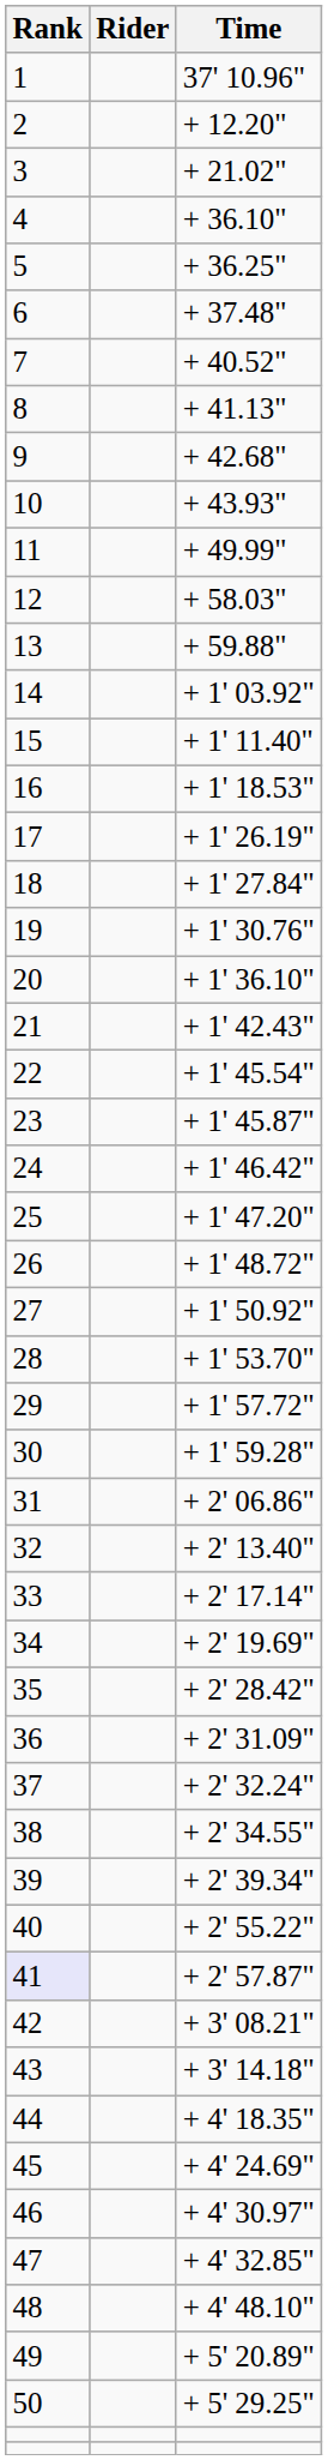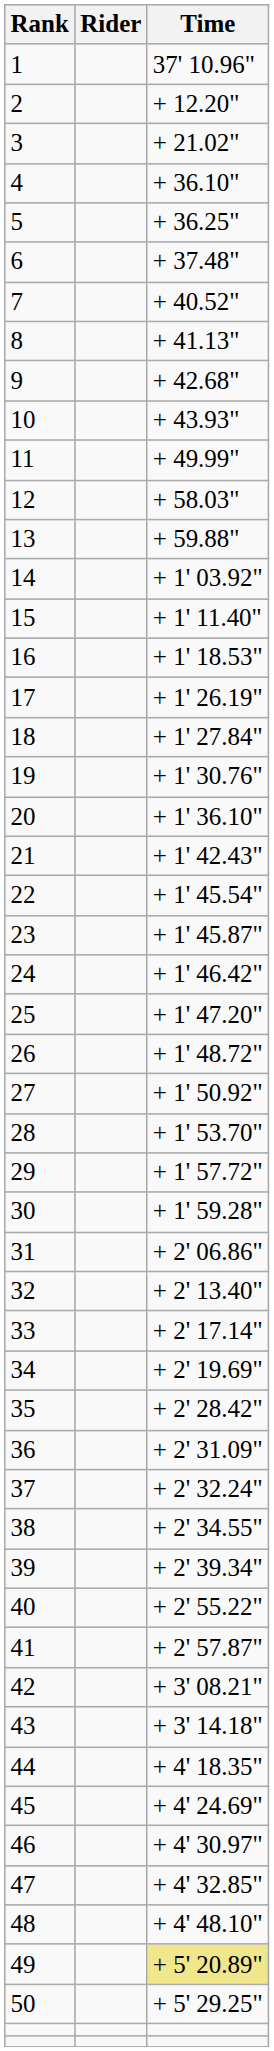41 | Rank: lavender background -> no background
49 | Time: no background -> khaki background
